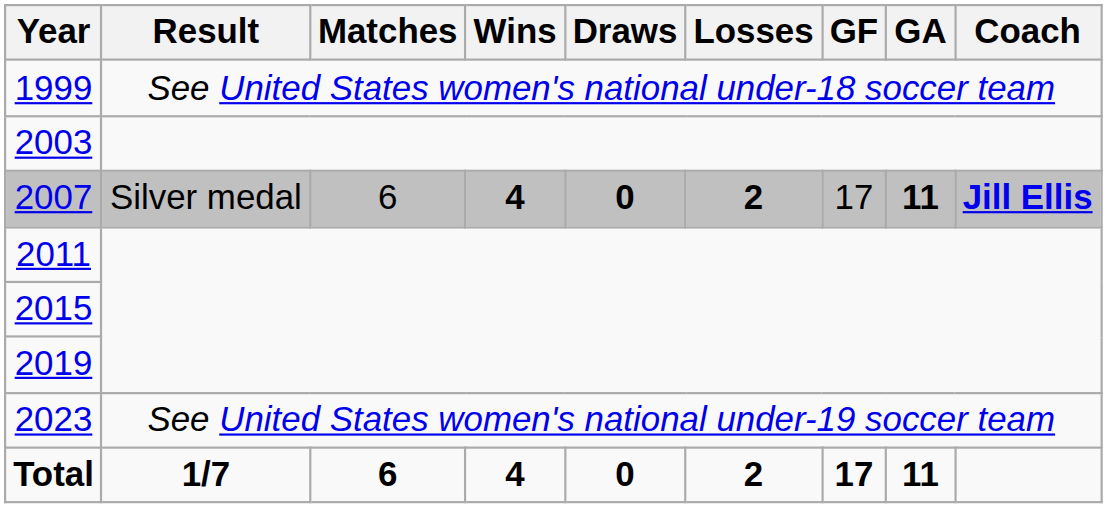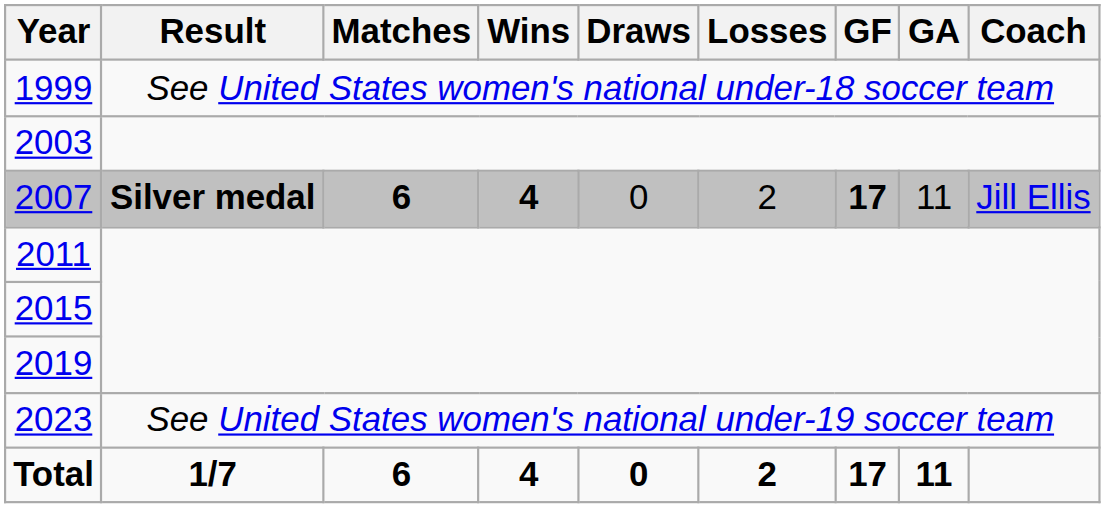2007 | Result: normal -> bold
2007 | Matches: normal -> bold
2007 | Draws: bold -> normal
2007 | Losses: bold -> normal
2007 | GF: normal -> bold
2007 | GA: bold -> normal
2007 | Coach: bold -> normal
